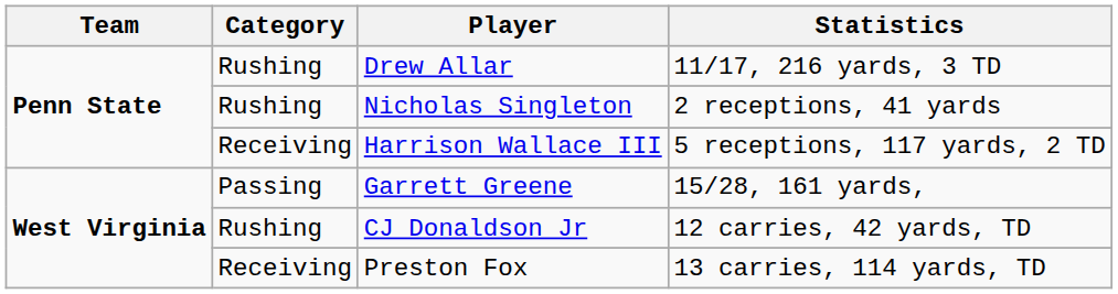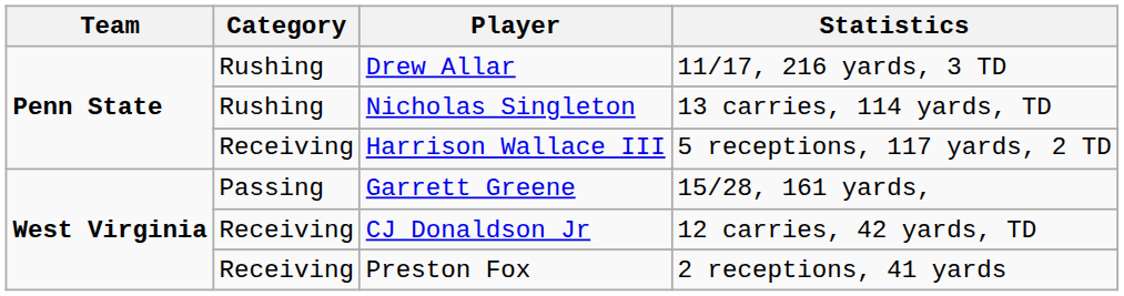Nicholas Singleton | Statistics: 2 receptions, 41 yards -> 13 carries, 114 yards, TD
CJ Donaldson Jr | Category: Rushing -> Receiving
Preston Fox | Statistics: 13 carries, 114 yards, TD -> 2 receptions, 41 yards
